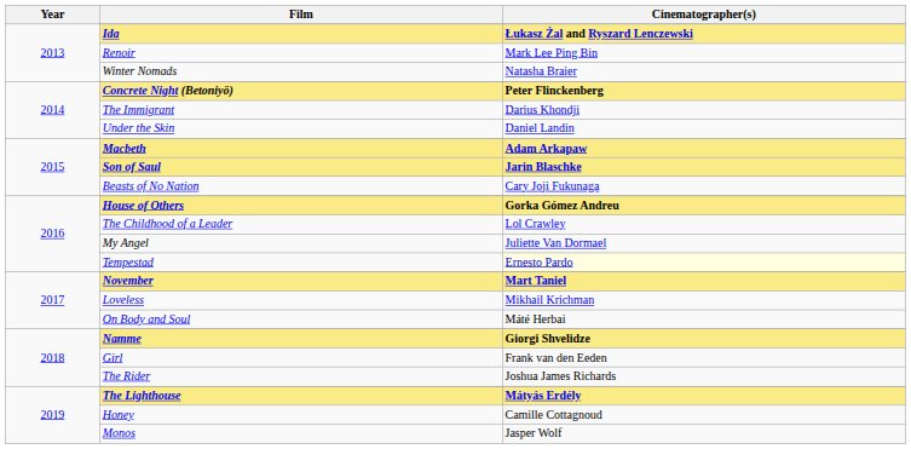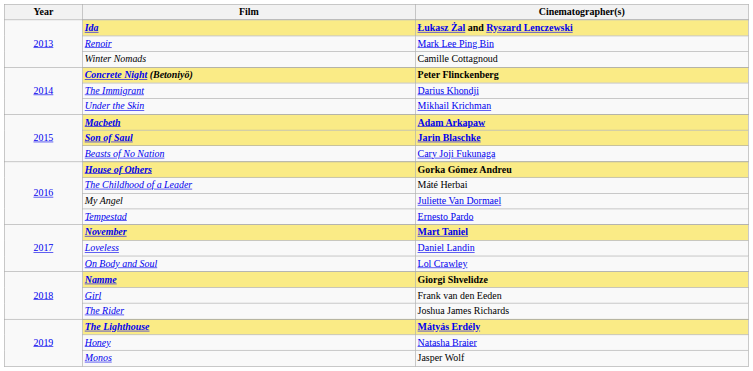Winter Nomads | Cinematographer(s): Natasha Braier -> Camille Cottagnoud
Under the Skin | Cinematographer(s): Daniel Landin -> Mikhail Krichman
The Childhood of a Leader | Cinematographer(s): Lol Crawley -> Máté Herbai
Tempestad | Cinematographer(s): lightyellow background -> no background
Loveless | Cinematographer(s): Mikhail Krichman -> Daniel Landin
On Body and Soul | Cinematographer(s): Máté Herbai -> Lol Crawley
Honey | Cinematographer(s): Camille Cottagnoud -> Natasha Braier
